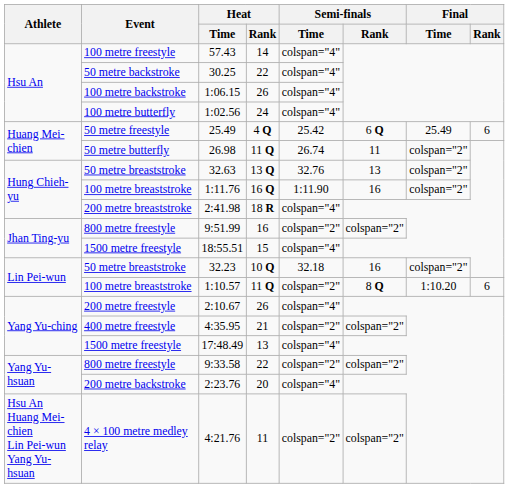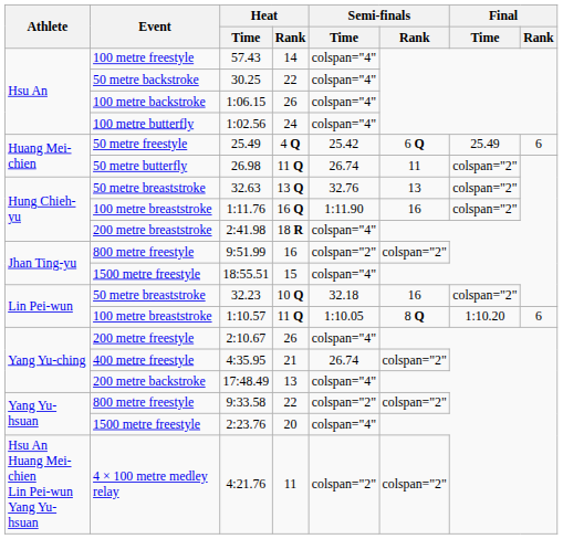1:10.57 | Semi-finals / Time: colspan="2" -> 1:10.05
4:35.95 | Semi-finals / Time: colspan="2" -> 26.74
17:48.49 | Event: 1500 metre freestyle -> 200 metre backstroke
2:23.76 | Event: 200 metre backstroke -> 1500 metre freestyle
